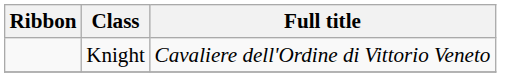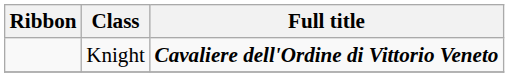Knight | Full title: normal -> bold
